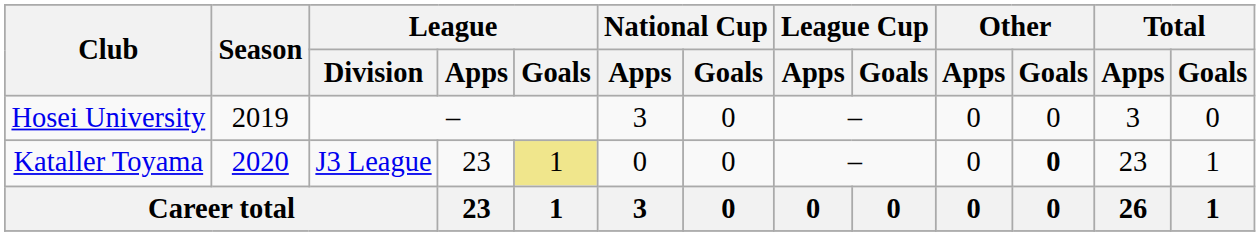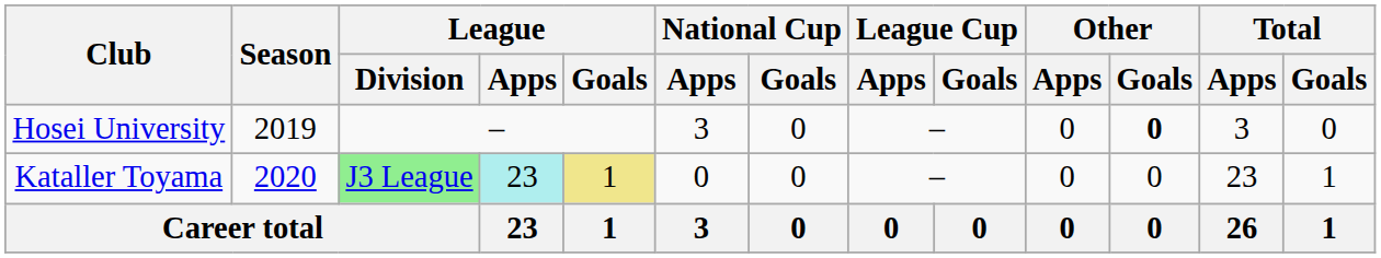Hosei University | Other / Goals: normal -> bold
Kataller Toyama | League / Division: no background -> lightgreen background
Kataller Toyama | League / Apps: no background -> paleturquoise background
Kataller Toyama | Other / Goals: bold -> normal
